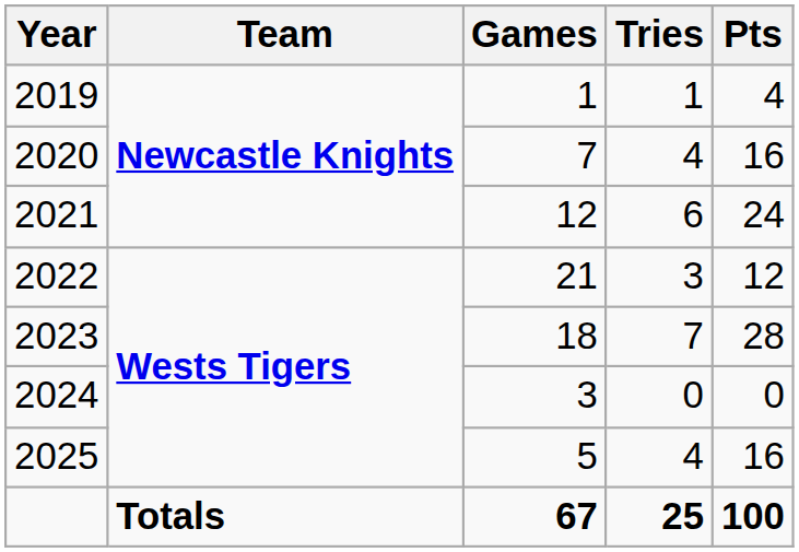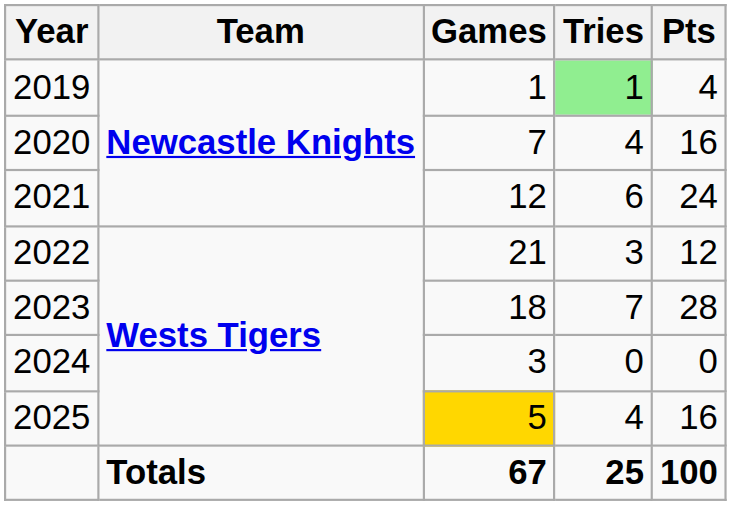2019 | Tries: no background -> lightgreen background
2025 | Games: no background -> gold background
